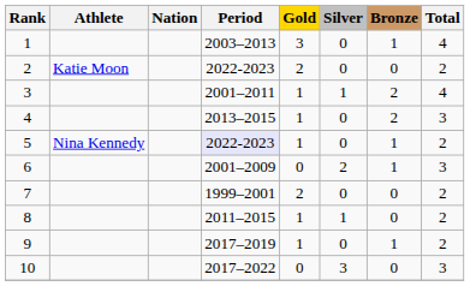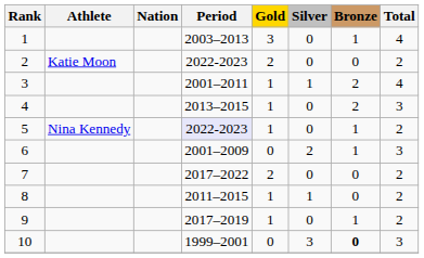7 | Period: 1999–2001 -> 2017–2022
10 | Period: 2017–2022 -> 1999–2001
10 | Bronze: normal -> bold
